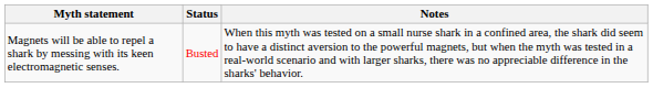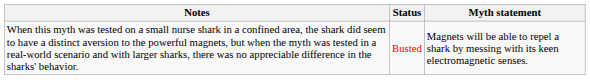columns swapped: Myth statement <-> Notes
